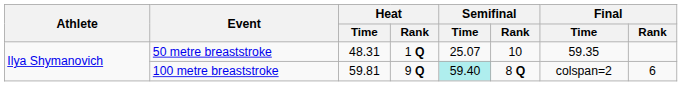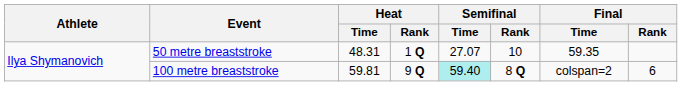50 metre breaststroke | Semifinal / Time: 25.07 -> 27.07
